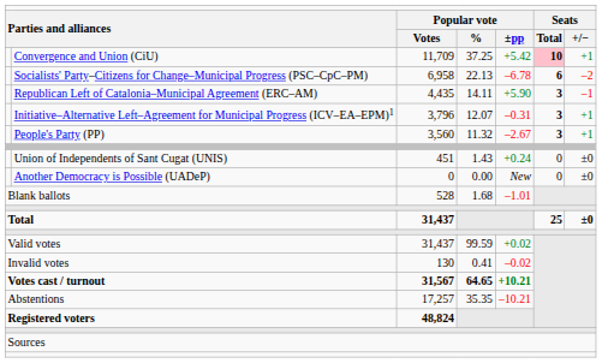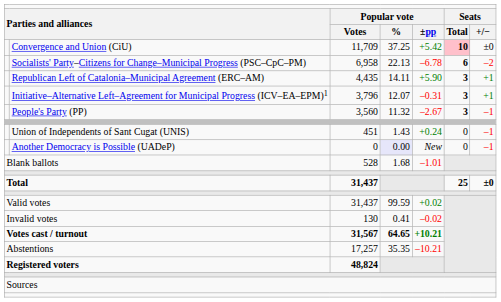Convergence and Union (CiU) | column 7: +1 -> ±0
Republican Left of Catalonia–Municipal Agreement (ERC–AM) | column 7: –1 -> +1
People's Party (PP) | column 7: +1 -> –1
Union of Independents of Sant Cugat (UNIS) | column 7: ±0 -> –1
Another Democracy is Possible (UADeP) | column 4: no background -> lavender background
Another Democracy is Possible (UADeP) | column 7: ±0 -> –1
